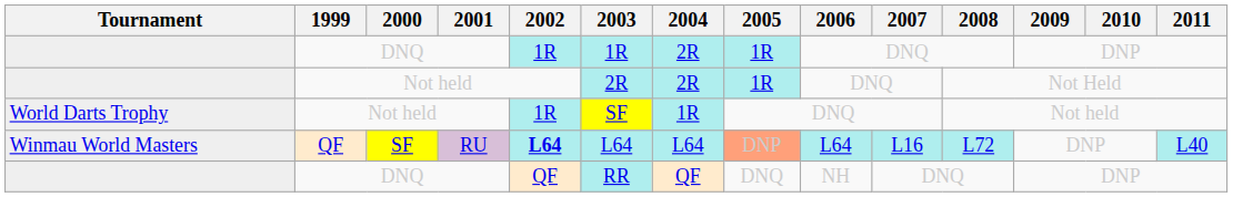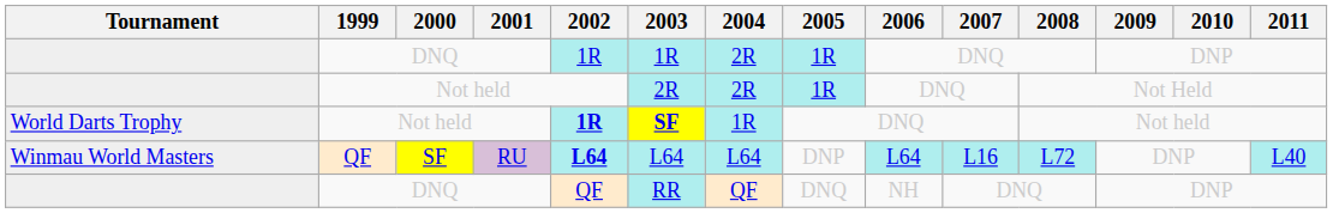World Darts Trophy | 2002: normal -> bold
World Darts Trophy | 2003: normal -> bold
Winmau World Masters | 2005: lightsalmon background -> no background
